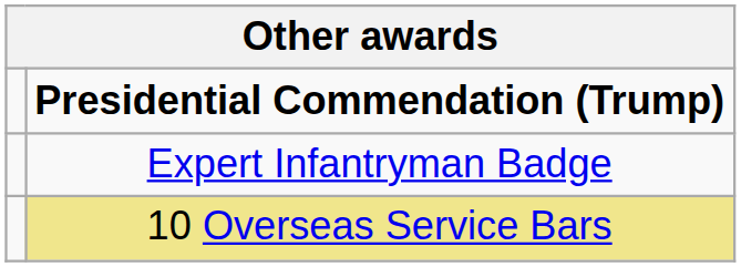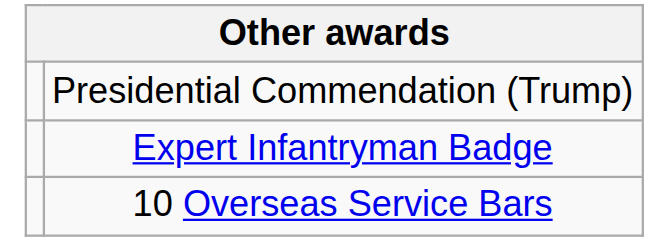Presidential Commendation (Trump) | column 2: bold -> normal
10 Overseas Service Bars | column 2: khaki background -> no background
